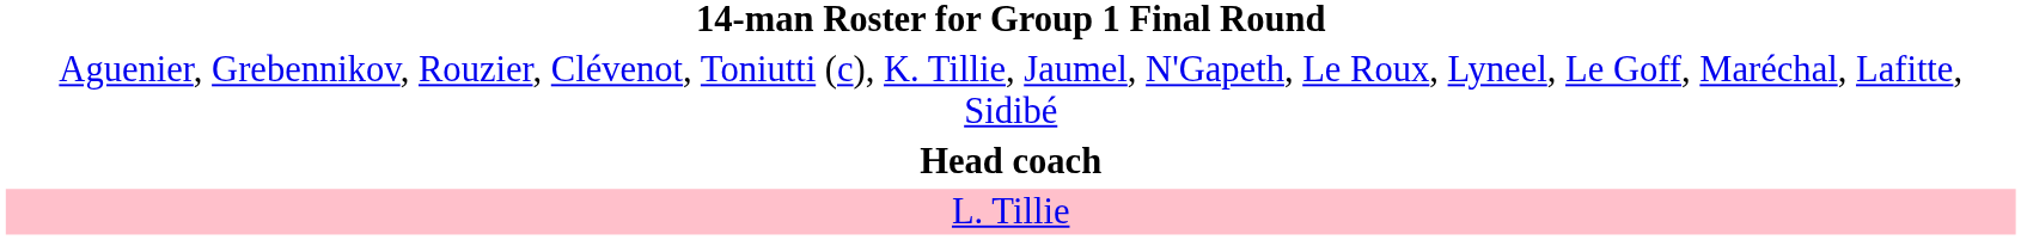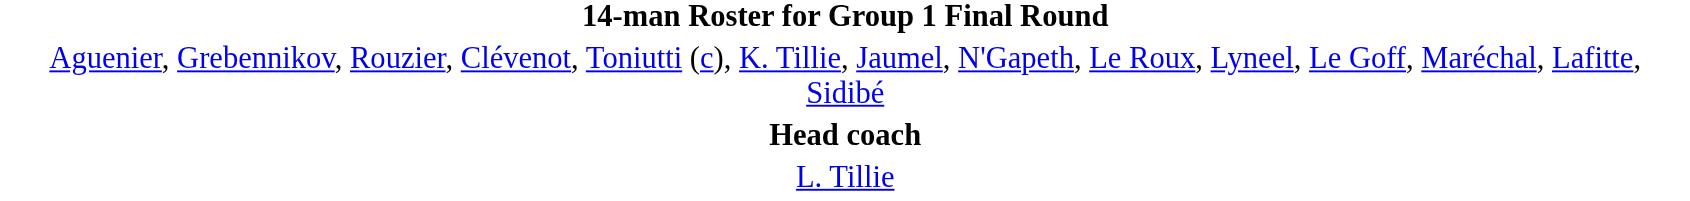row 4 | column 1: pink background -> no background
